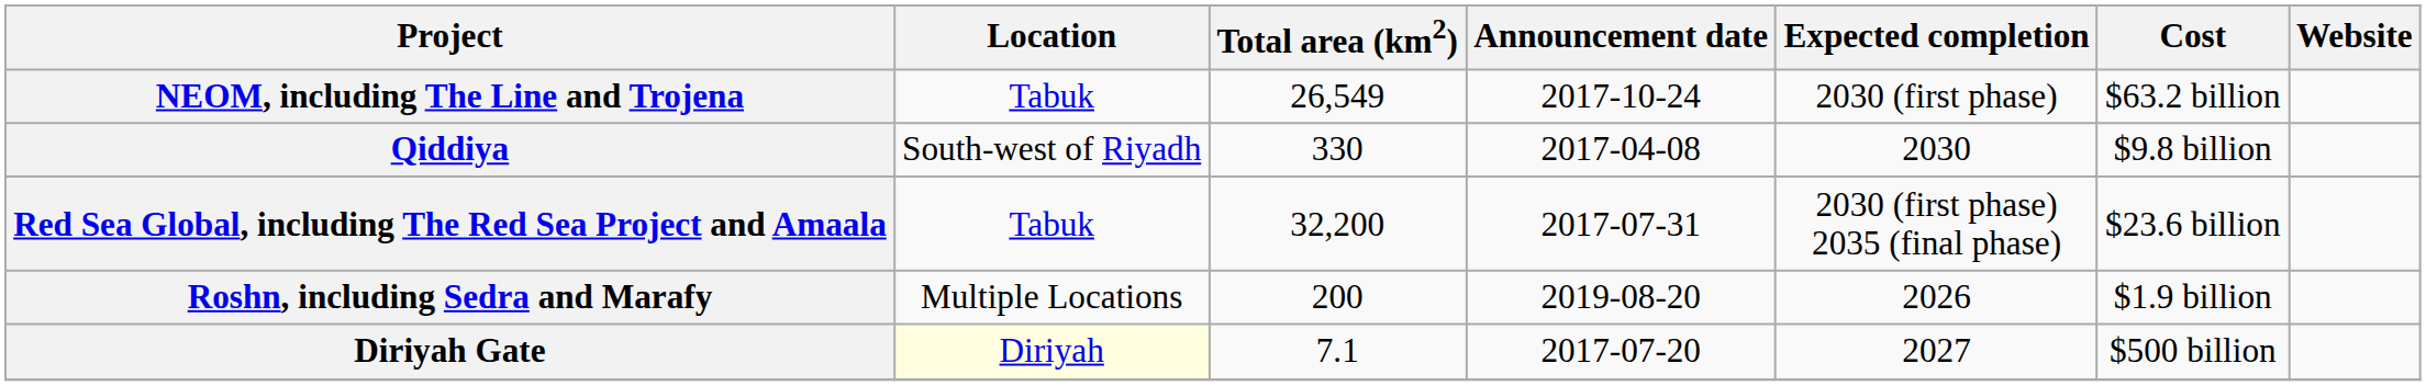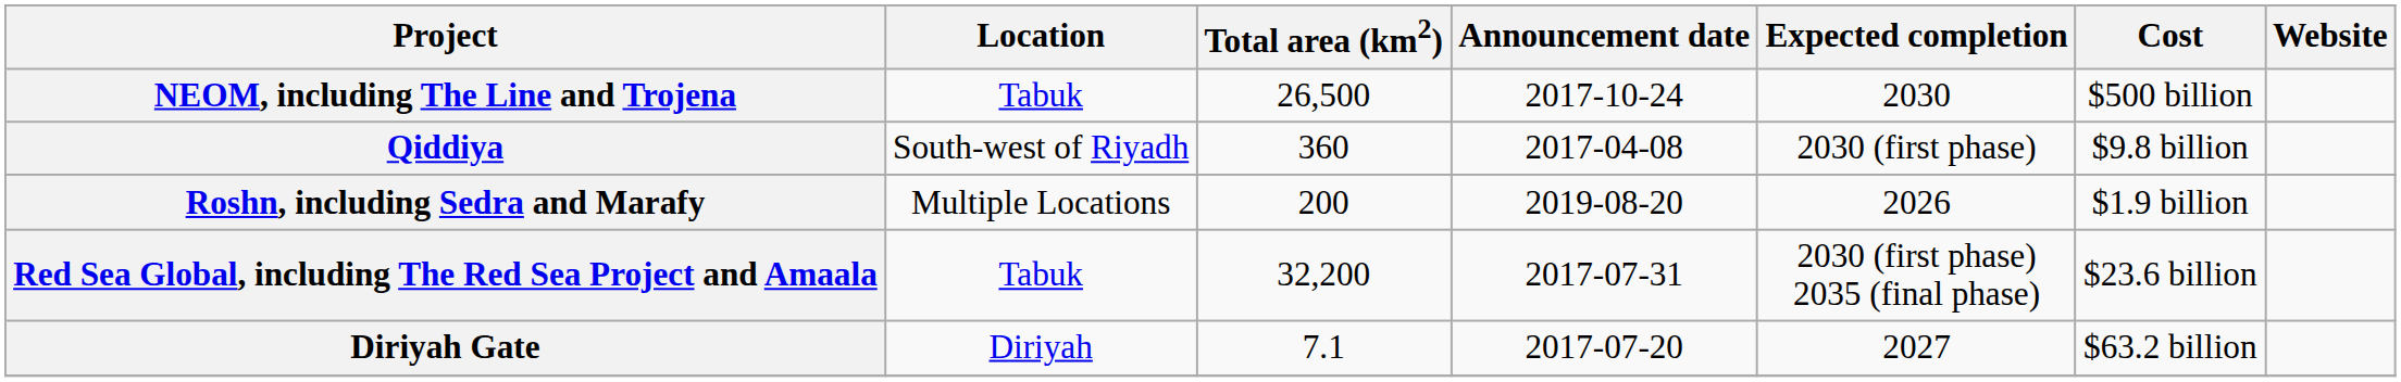NEOM, including The Line and Trojena | Total area (km2): 26,549 -> 26,500
NEOM, including The Line and Trojena | Expected completion: 2030 (first phase) -> 2030
NEOM, including The Line and Trojena | Cost: $63.2 billion -> $500 billion
Qiddiya | Total area (km2): 330 -> 360
Qiddiya | Expected completion: 2030 -> 2030 (first phase)
rows swapped: Red Sea Global, including The Red Sea Project and Amaala <-> Roshn, including Sedra and Marafy
Diriyah Gate | Location: lightyellow background -> no background
Diriyah Gate | Cost: $500 billion -> $63.2 billion
